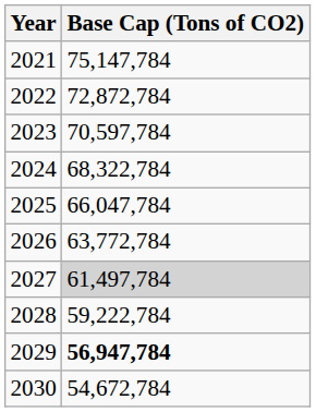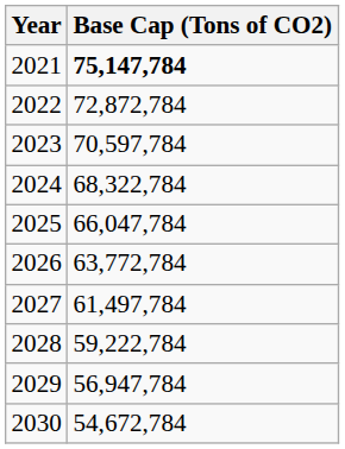2021 | Base Cap (Tons of CO2): normal -> bold
2027 | Base Cap (Tons of CO2): lightgrey background -> no background
2029 | Base Cap (Tons of CO2): bold -> normal
